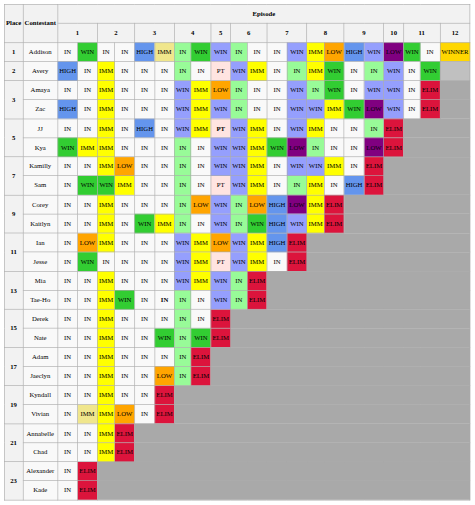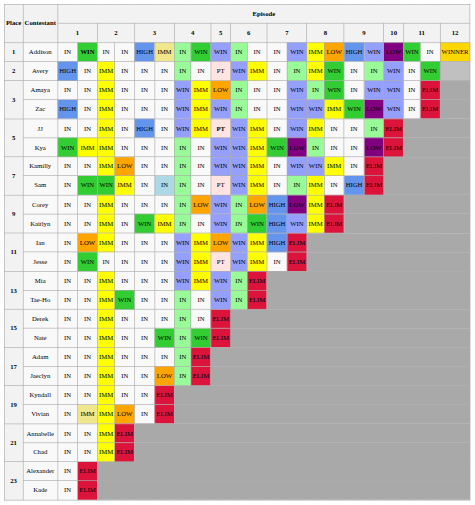Addison | column 4: normal -> bold
Sam | column 8: no background -> lightblue background
Tae-Ho | column 8: bold -> normal
